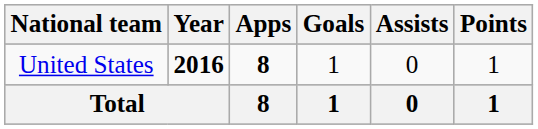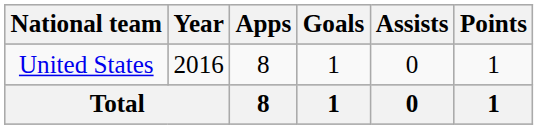United States | Year: bold -> normal
United States | Apps: bold -> normal
